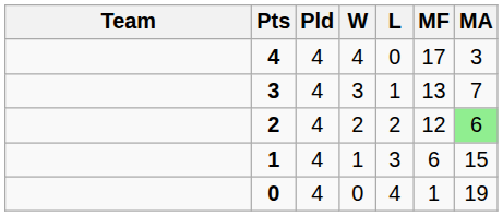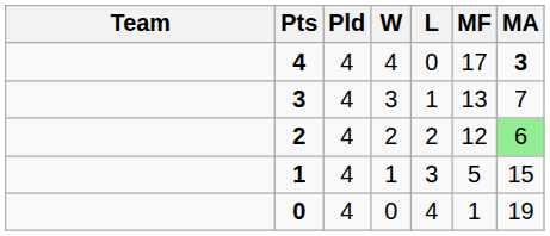row 2 | MA: normal -> bold
row 5 | MF: 6 -> 5
